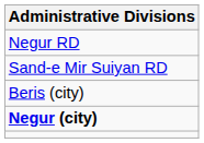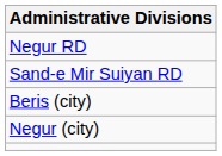row 5 | column 1: bold -> normal
